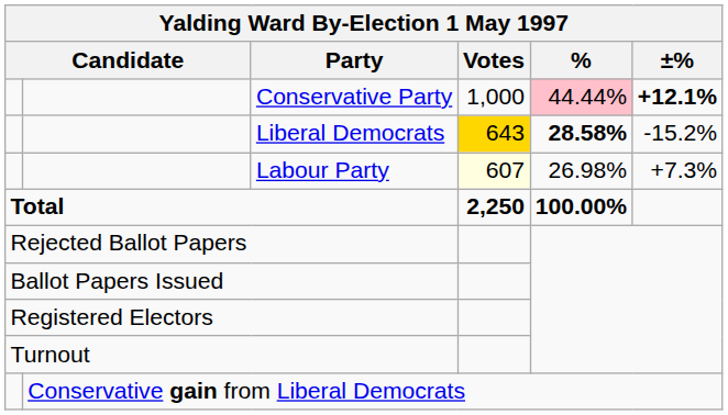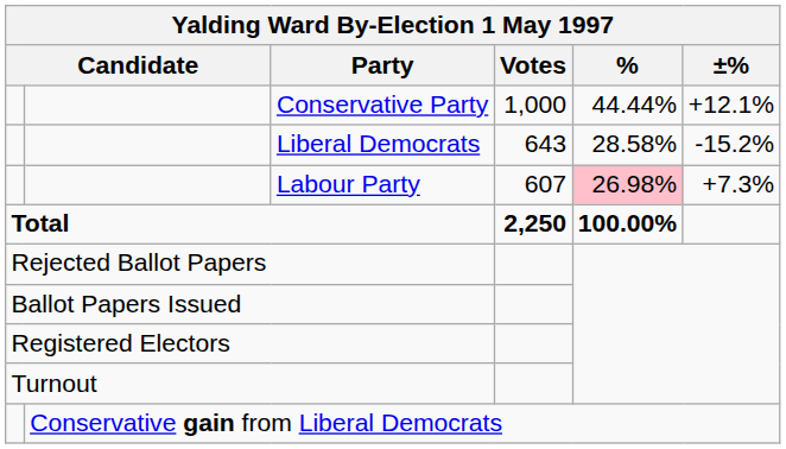Conservative Party | Yalding Ward By-Election 1 May 1997 / %: pink background -> no background
Conservative Party | Yalding Ward By-Election 1 May 1997 / ±%: bold -> normal
Liberal Democrats | Yalding Ward By-Election 1 May 1997 / Votes: gold background -> no background
Liberal Democrats | Yalding Ward By-Election 1 May 1997 / %: bold -> normal
Labour Party | Yalding Ward By-Election 1 May 1997 / Votes: lightyellow background -> no background
Labour Party | Yalding Ward By-Election 1 May 1997 / %: no background -> pink background
